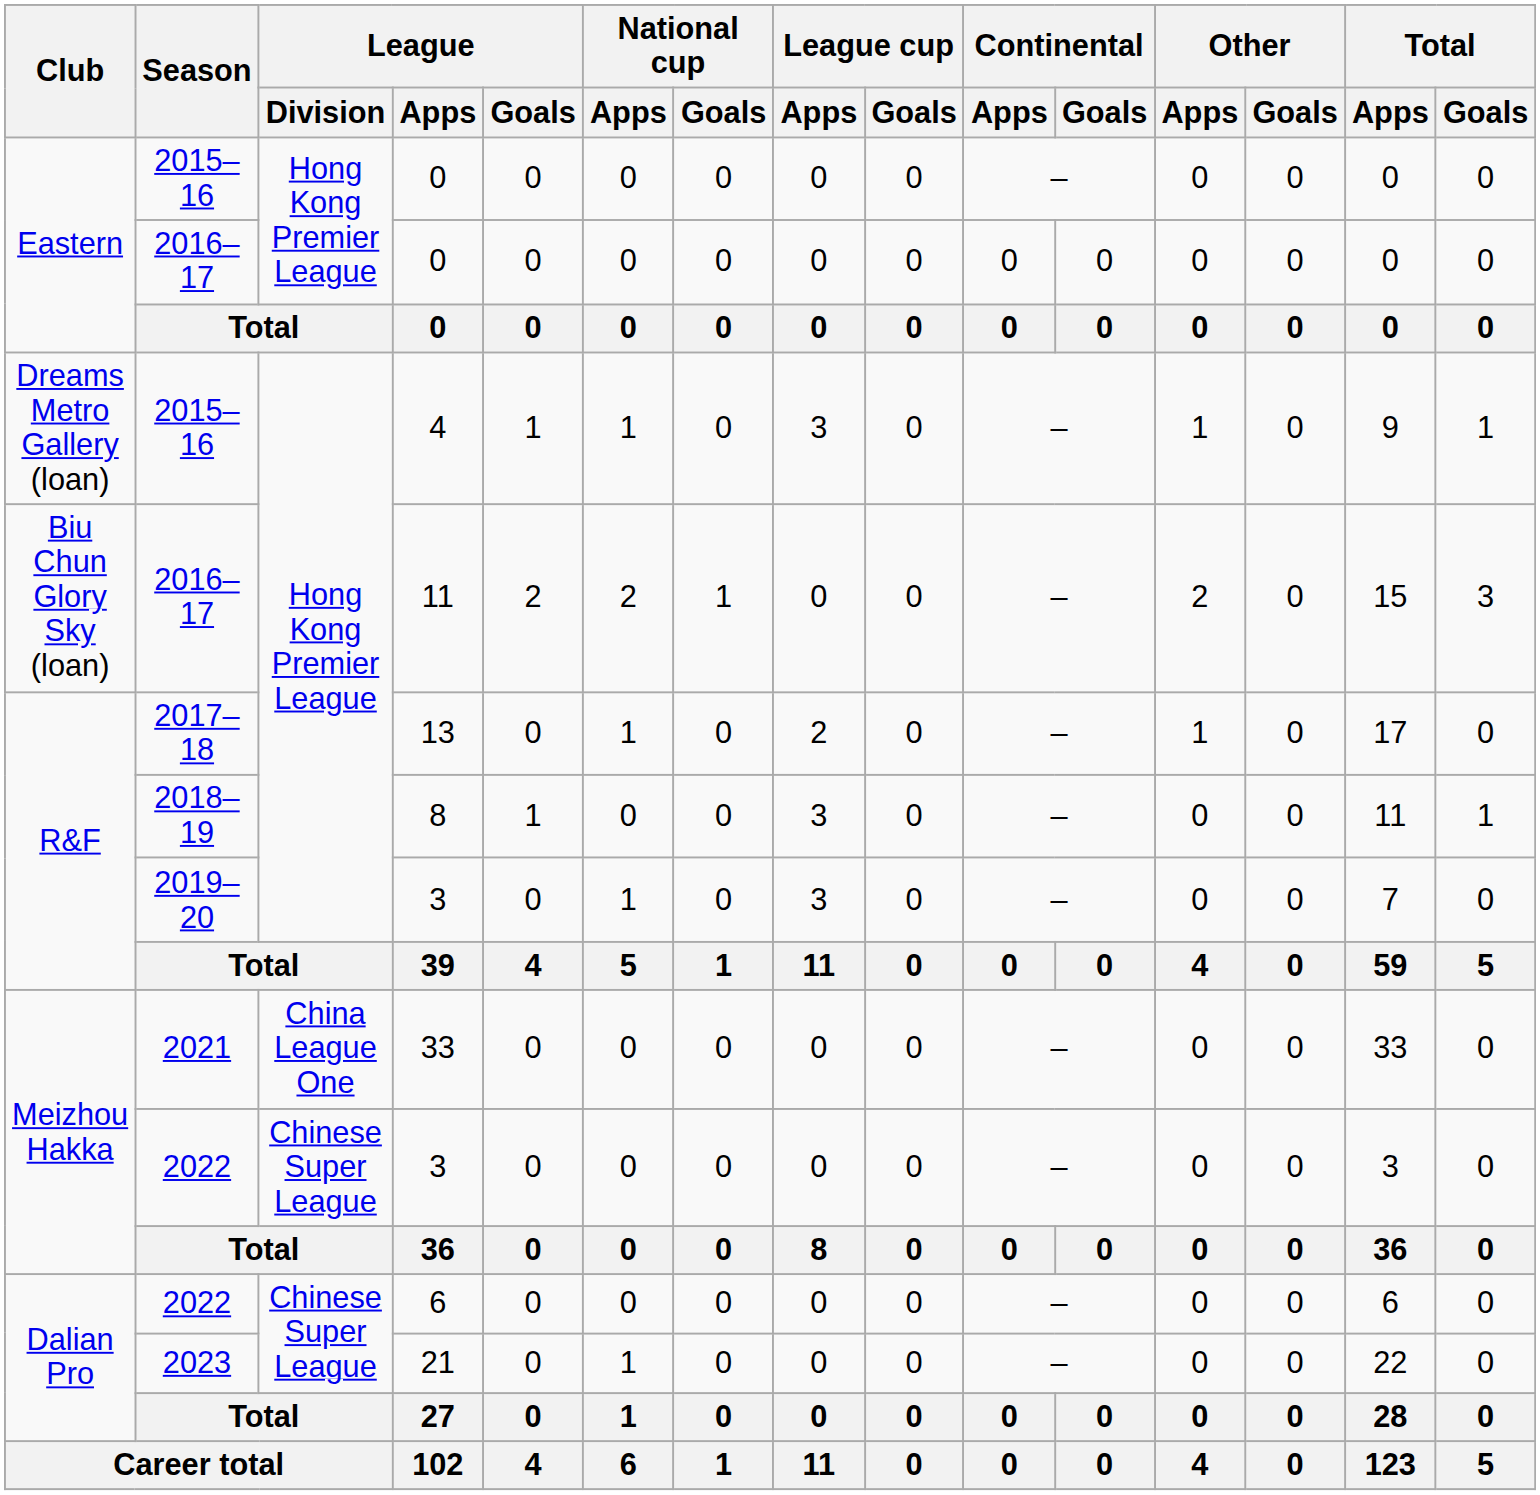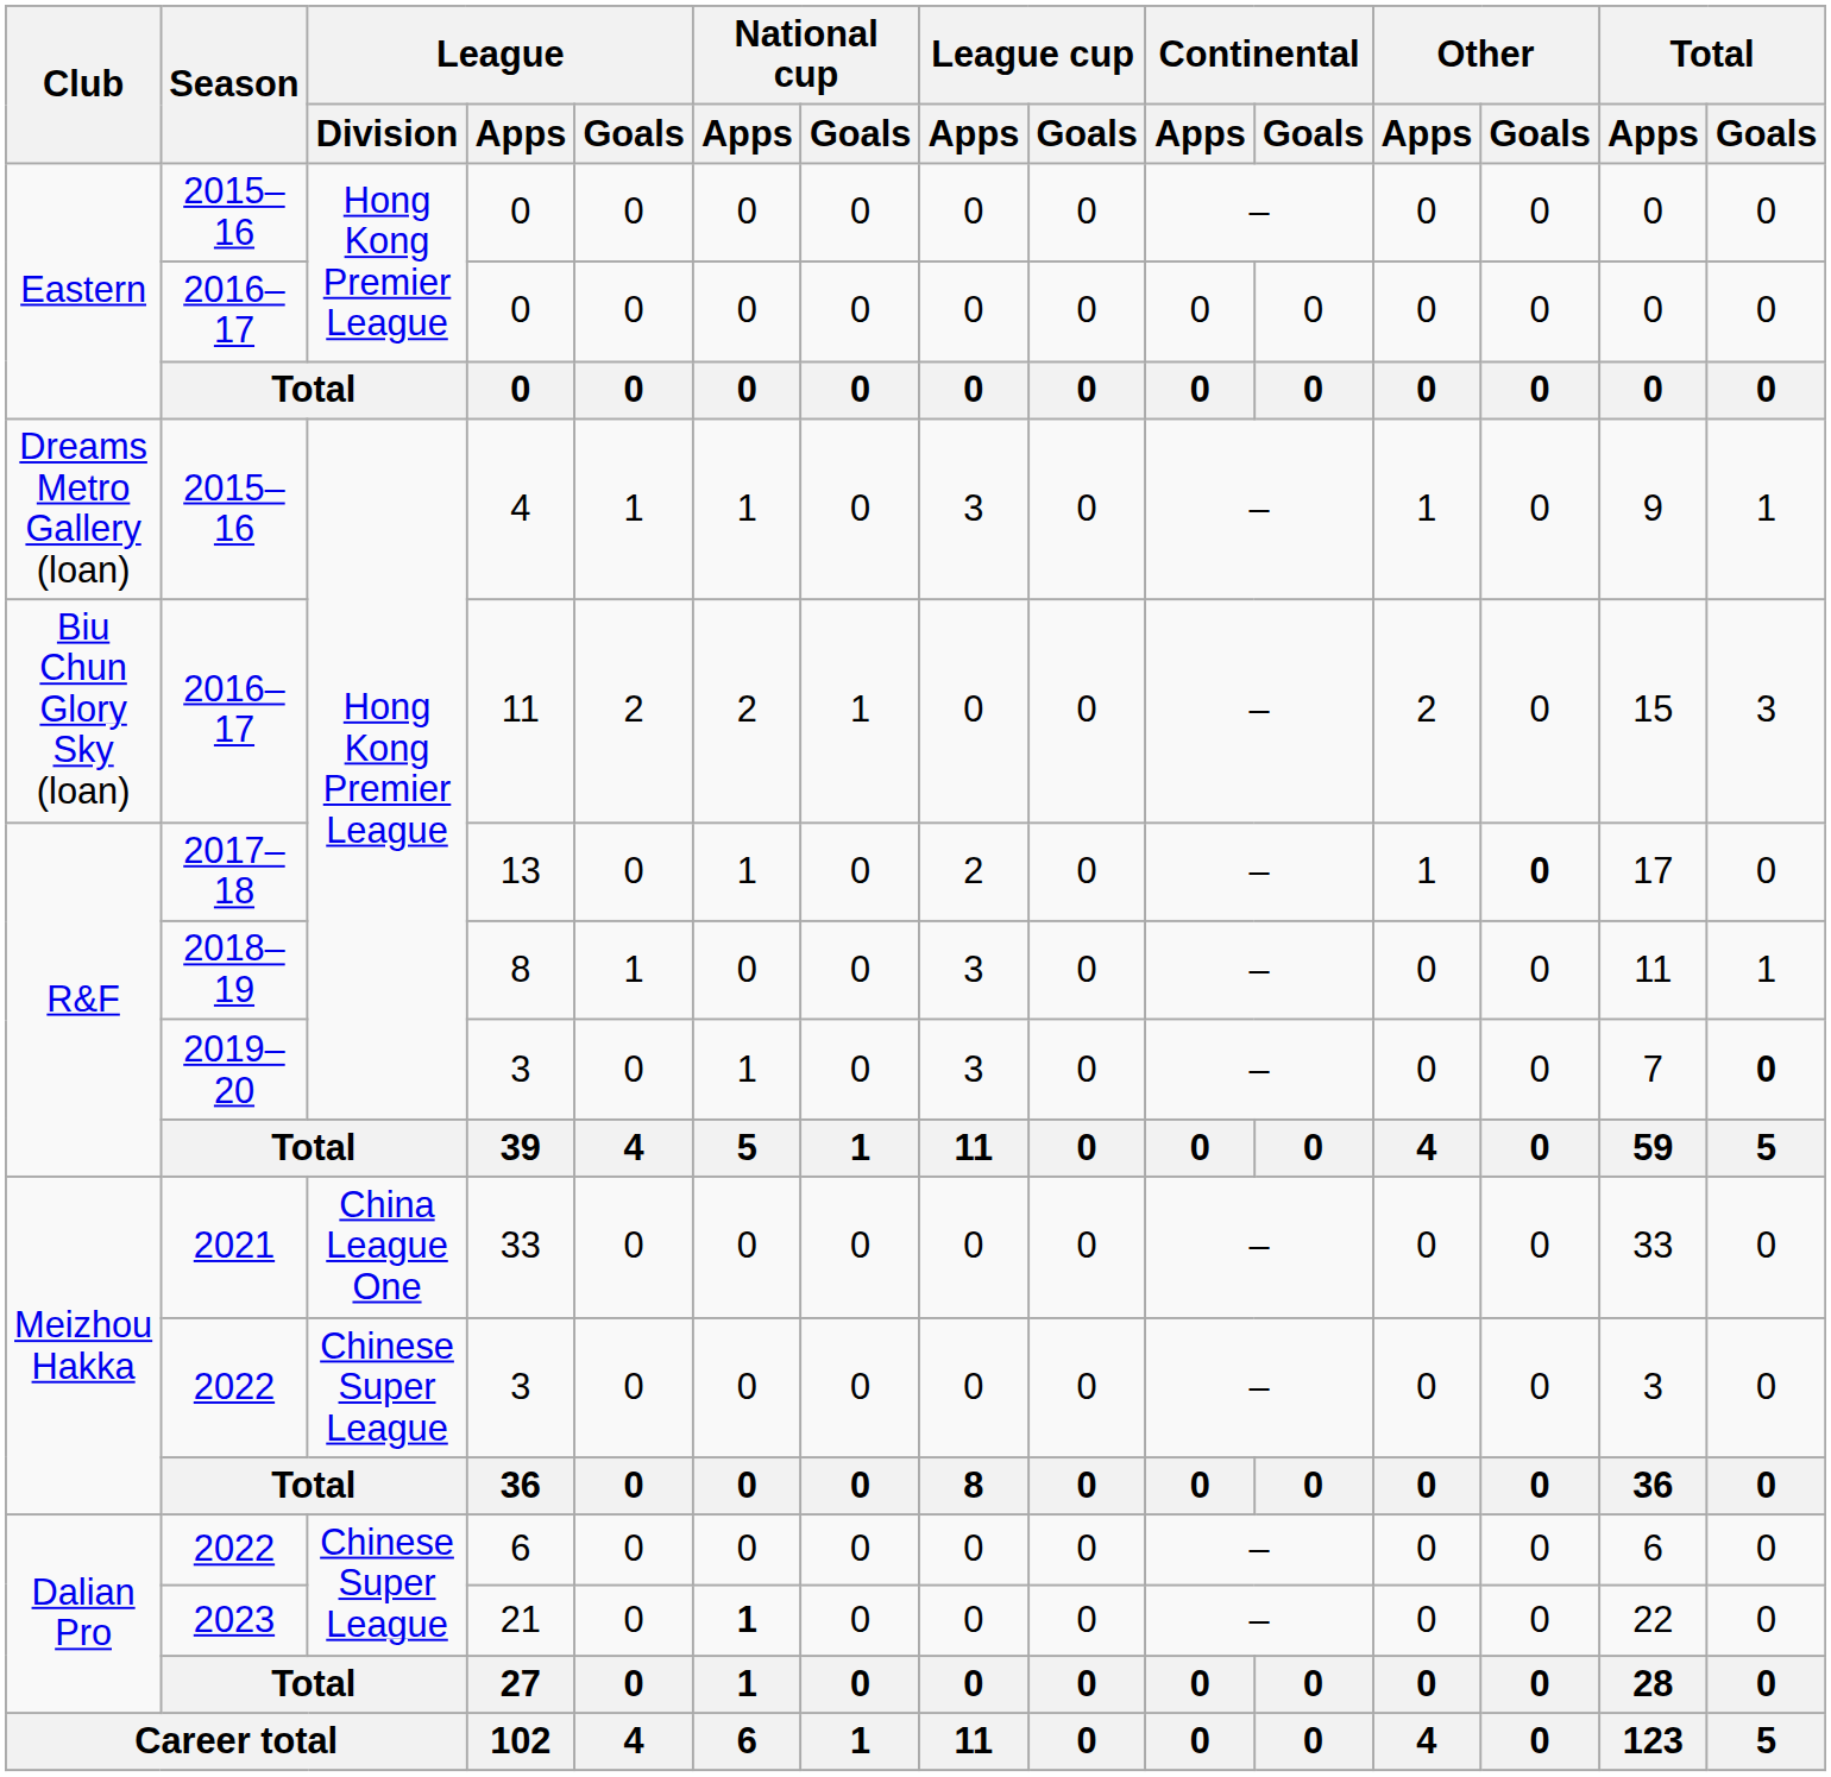13 | Other / Goals: normal -> bold
2019–20 / 3 | Total / Goals: normal -> bold
21 | National cup / Apps: normal -> bold
